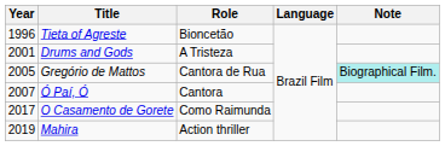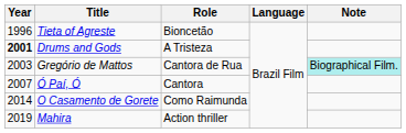Drums and Gods | Year: normal -> bold
Gregório de Mattos | Year: 2005 -> 2003
O Casamento de Gorete | Year: 2017 -> 2014
